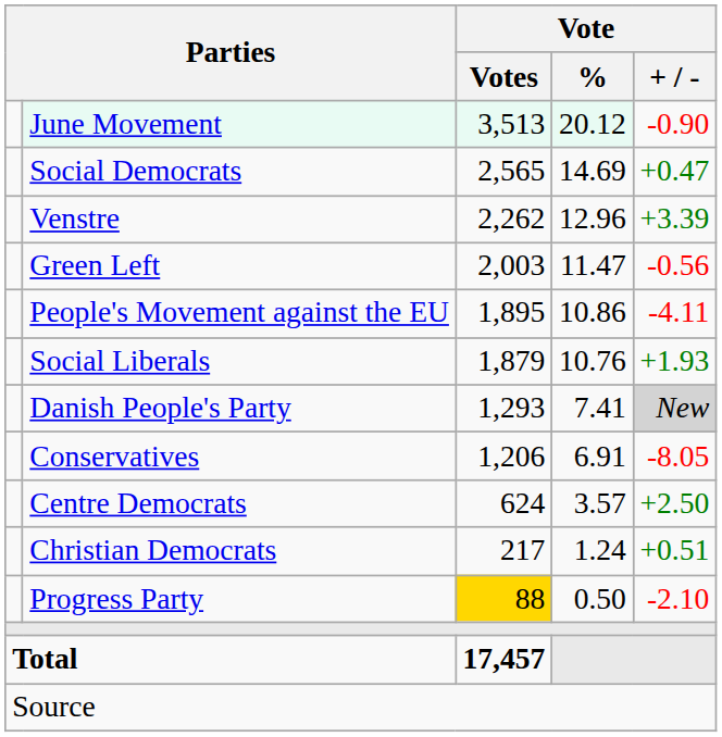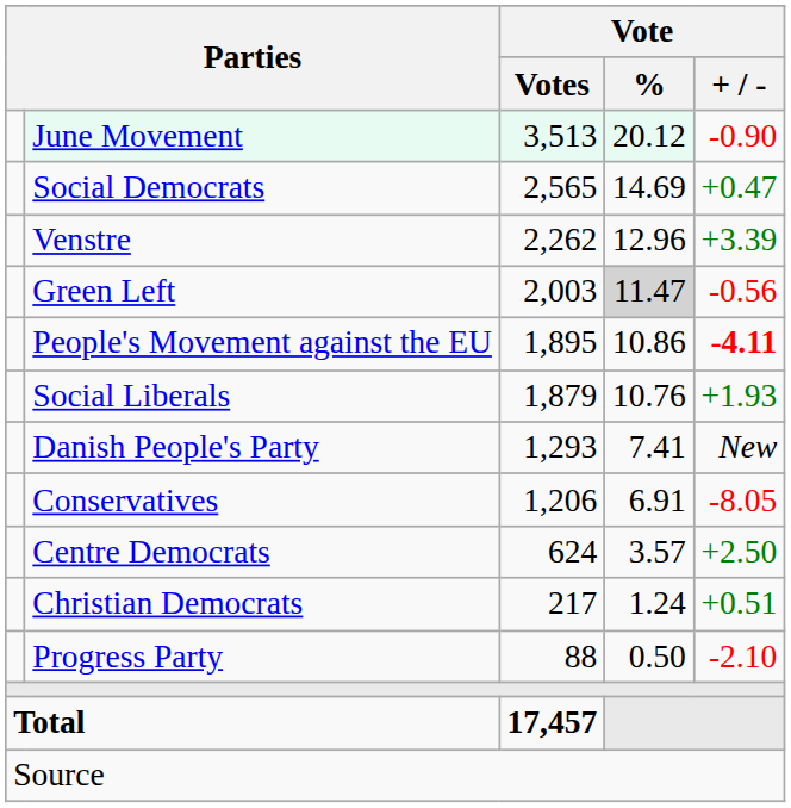Green Left | Vote / %: no background -> lightgrey background
People's Movement against the EU | Vote / + / -: normal -> bold
Danish People's Party | Vote / + / -: lightgrey background -> no background
Progress Party | Vote / Votes: gold background -> no background
